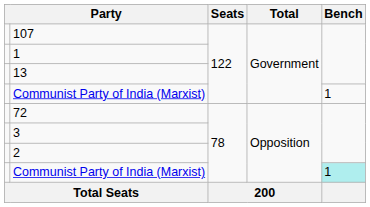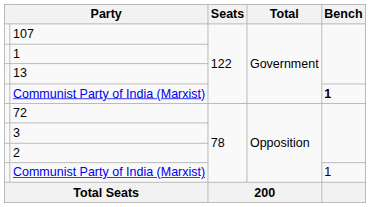Communist Party of India (Marxist) / 122 | Bench: normal -> bold
Communist Party of India (Marxist) / 78 | Bench: paleturquoise background -> no background
